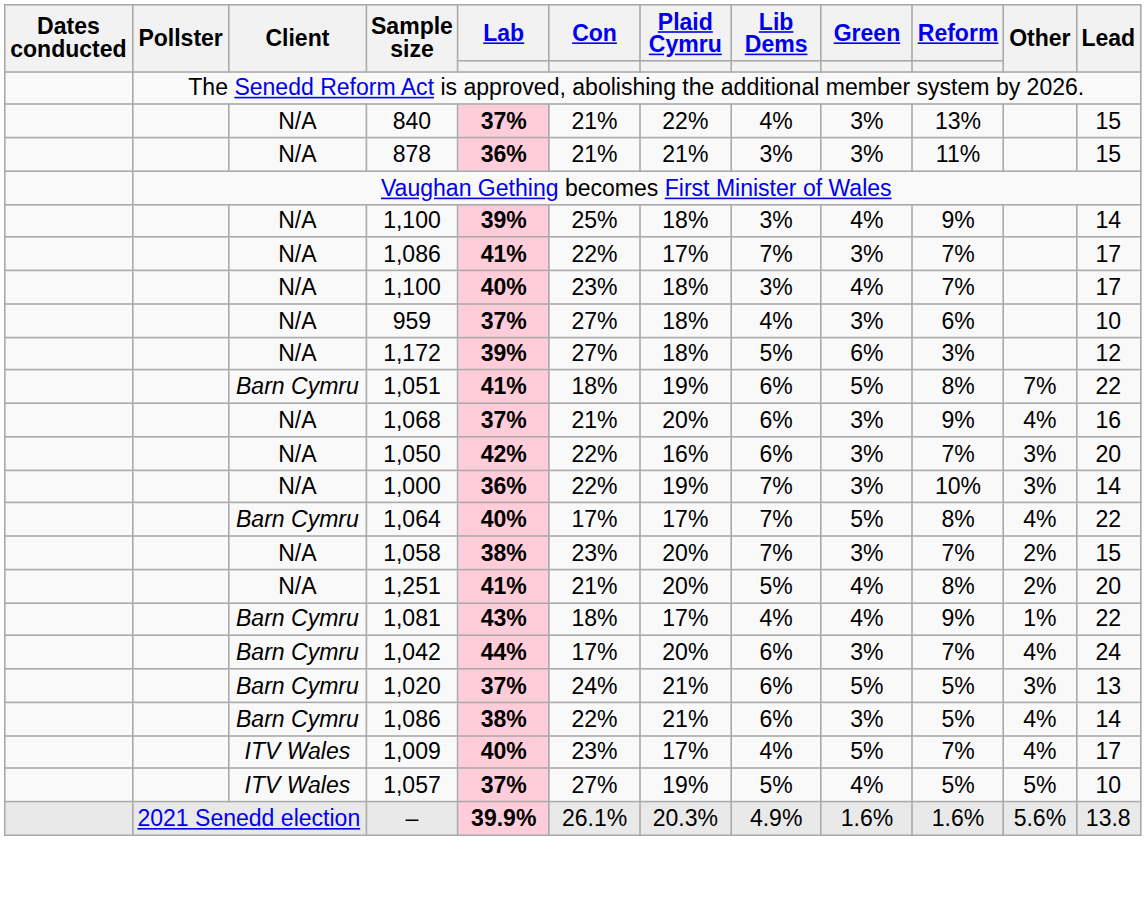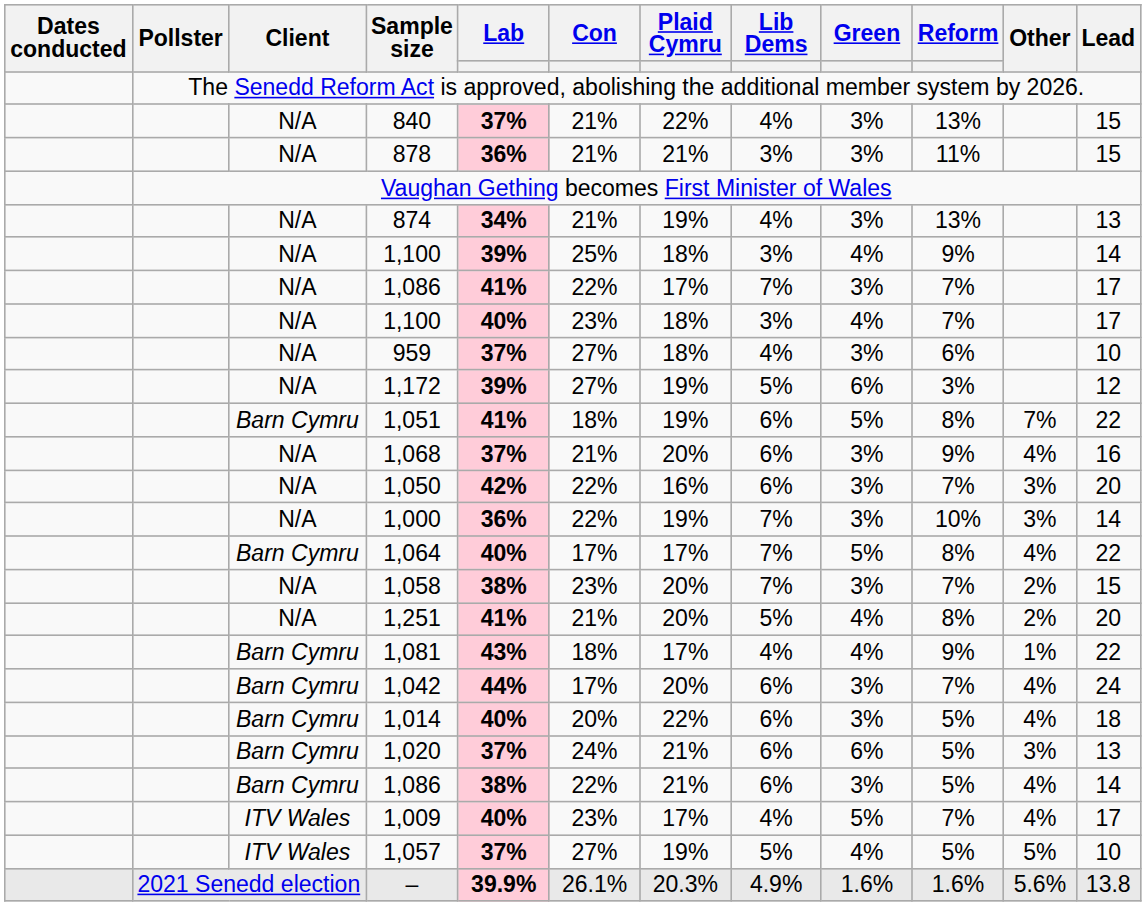+ row: N/A | 874 | 34% | 21% | 19% | 4% | 3% | 13% | 13
1,172 | Plaid Cymru: 18% -> 19%
+ row: Barn Cymru | 1,014 | 40% | 20% | 22% | 6% | 3% | 5% | 4% | 18
1,020 | Green: 5% -> 6%
